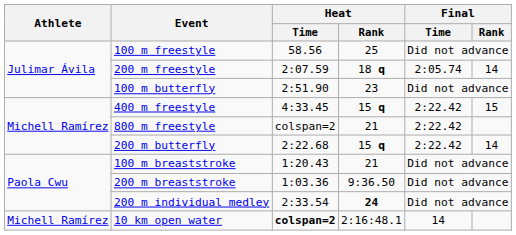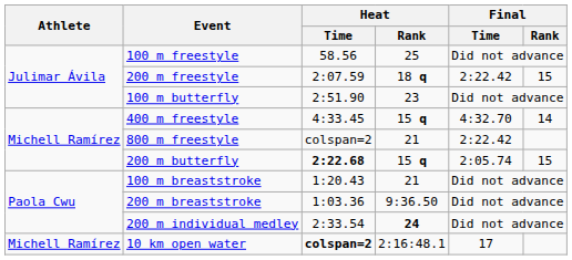200 m freestyle | Final / Time: 2:05.74 -> 2:22.42
200 m freestyle | Final / Rank: 14 -> 15
400 m freestyle | Final / Time: 2:22.42 -> 4:32.70
400 m freestyle | Final / Rank: 15 -> 14
200 m butterfly | Heat / Time: normal -> bold
200 m butterfly | Final / Time: 2:22.42 -> 2:05.74
200 m butterfly | Final / Rank: 14 -> 15
10 km open water | Final / Time: 14 -> 17
